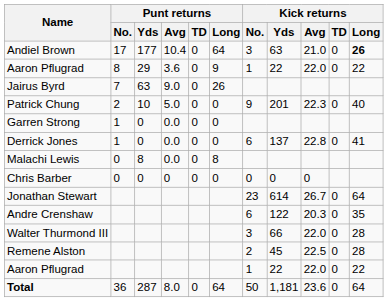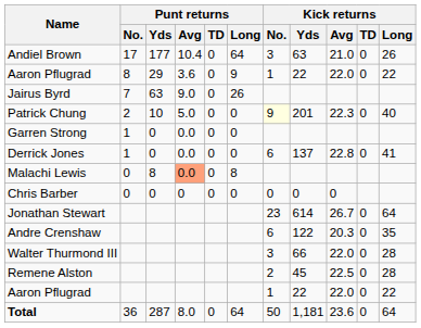Andiel Brown | Kick returns / Long: bold -> normal
Patrick Chung | Kick returns / No.: no background -> lightyellow background
Malachi Lewis | Punt returns / Avg: no background -> lightsalmon background
